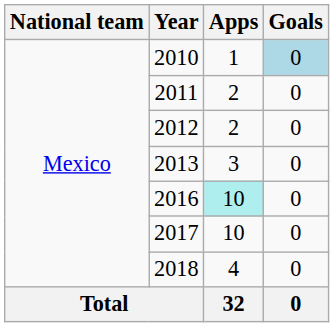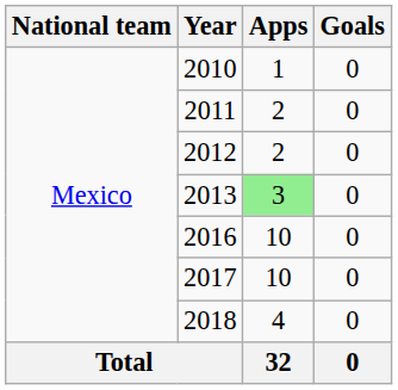2010 | Goals: lightblue background -> no background
2013 | Apps: no background -> lightgreen background
2016 | Apps: paleturquoise background -> no background
